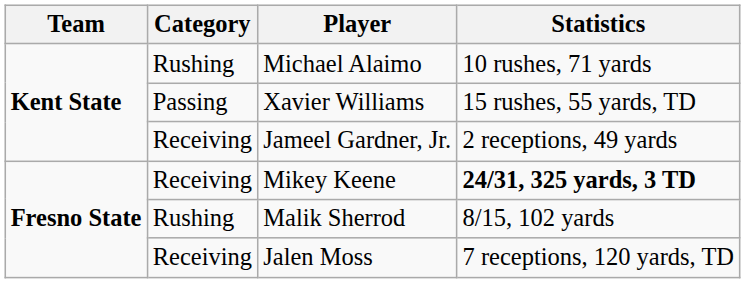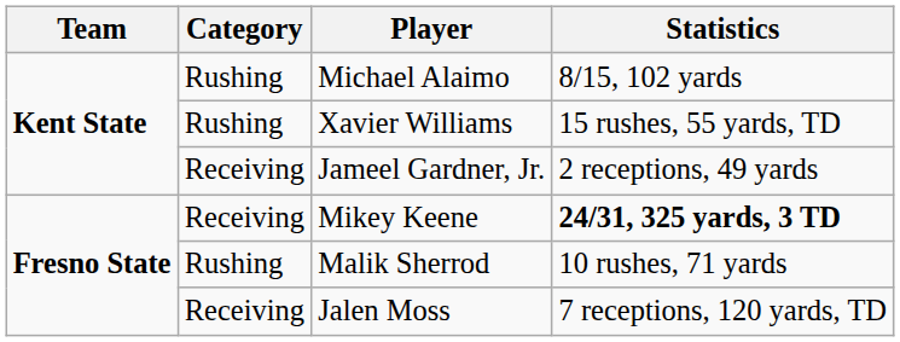Michael Alaimo | Statistics: 10 rushes, 71 yards -> 8/15, 102 yards
Xavier Williams | Category: Passing -> Rushing
Malik Sherrod | Statistics: 8/15, 102 yards -> 10 rushes, 71 yards
